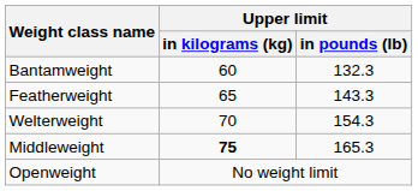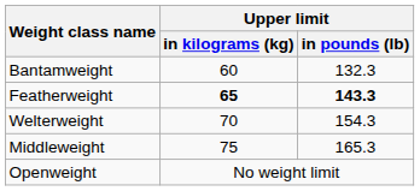Featherweight | Upper limit / in kilograms (kg): normal -> bold
Featherweight | Upper limit / in pounds (lb): normal -> bold
Middleweight | Upper limit / in kilograms (kg): bold -> normal
